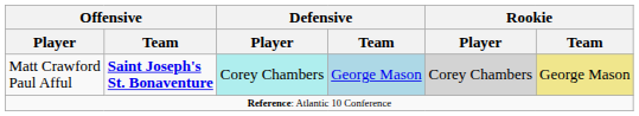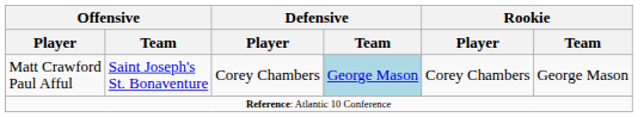Matt Crawford Paul Afful | Offensive / Team: bold -> normal
Matt Crawford Paul Afful | Defensive / Player: paleturquoise background -> no background
Matt Crawford Paul Afful | Rookie / Player: lightgrey background -> no background
Matt Crawford Paul Afful | Rookie / Team: khaki background -> no background
